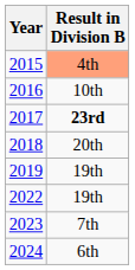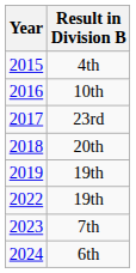2015 | Result in Division B: lightsalmon background -> no background
2017 | Result in Division B: bold -> normal
